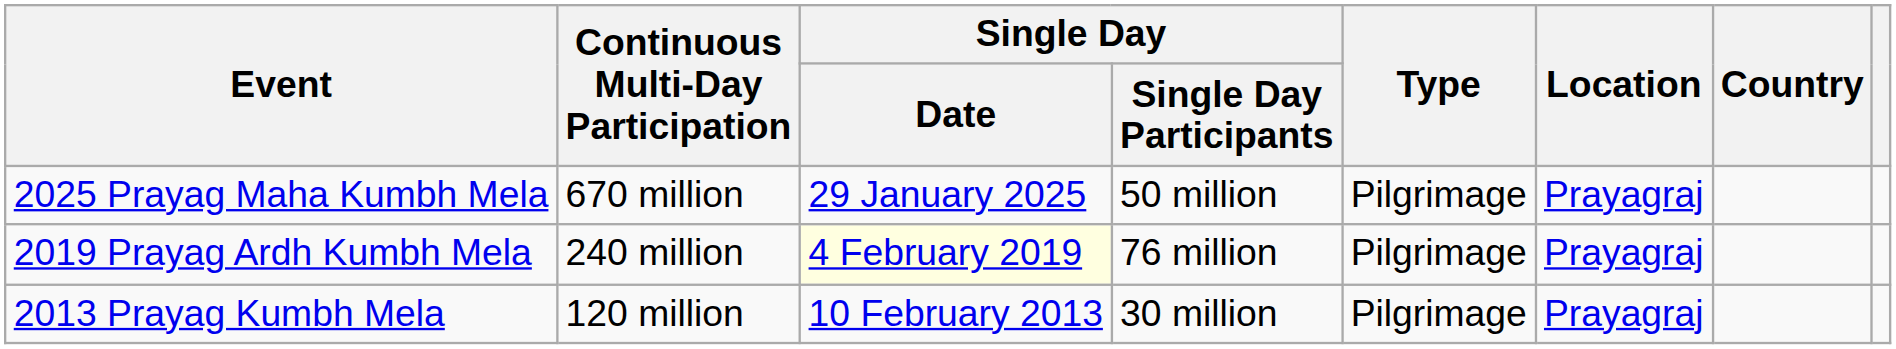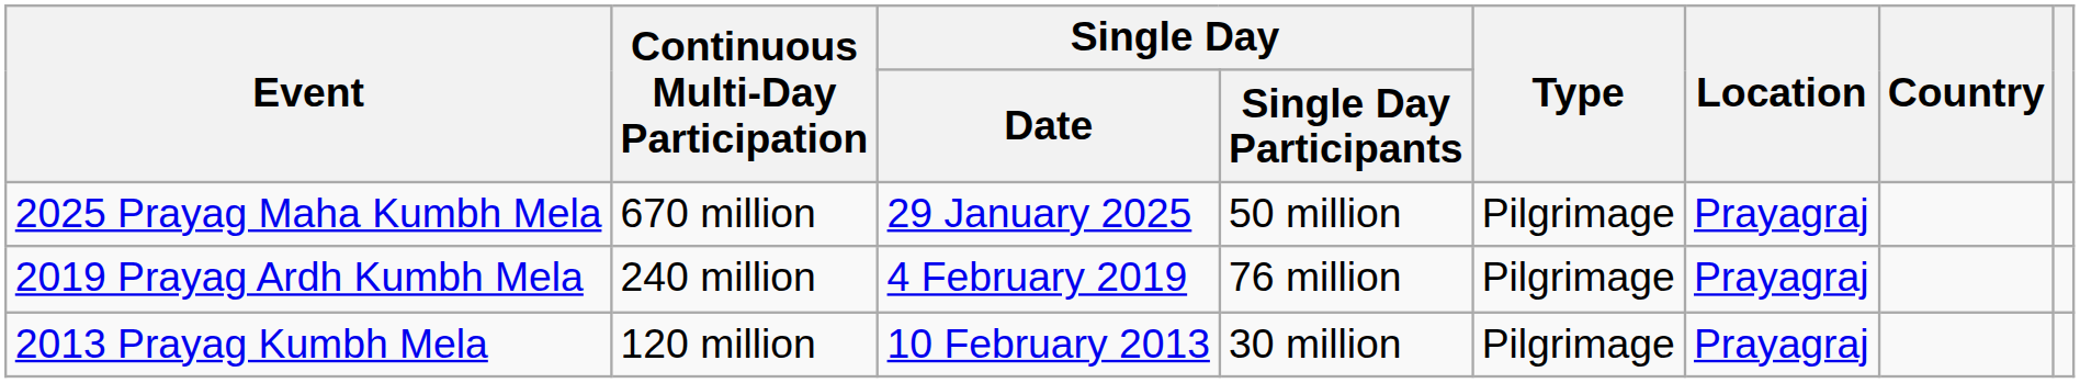2019 Prayag Ardh Kumbh Mela | Single Day / Date: lightyellow background -> no background
